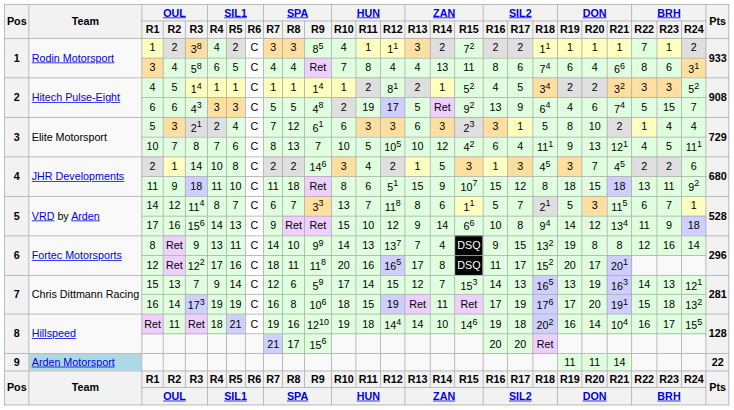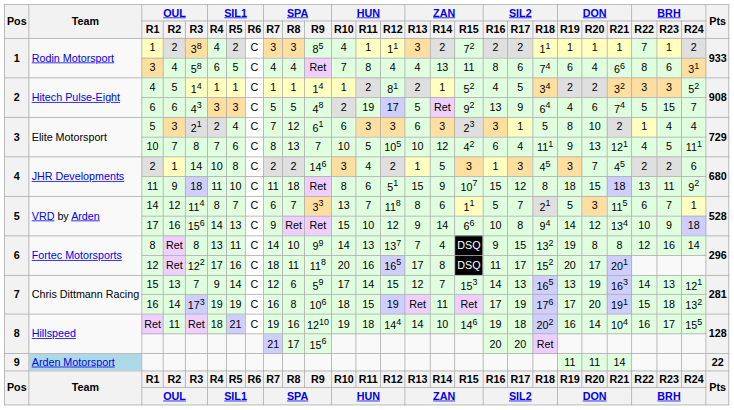row 12 | BRH / R22: 11 -> 10
row 13 | OUL / R3: 9 -> 8
